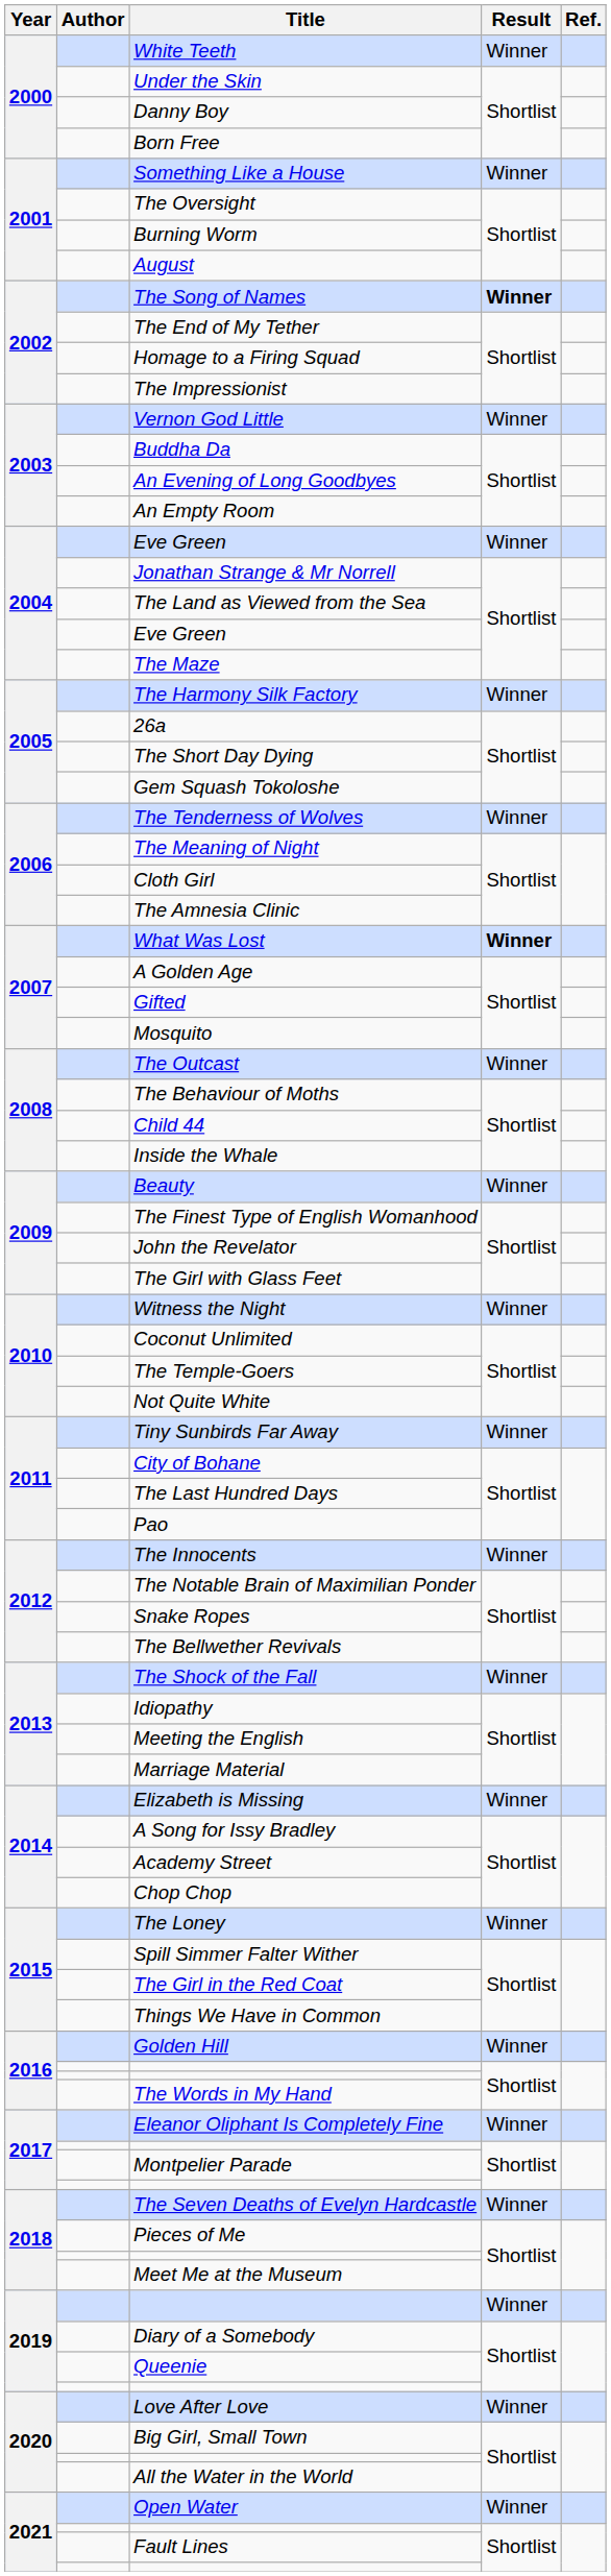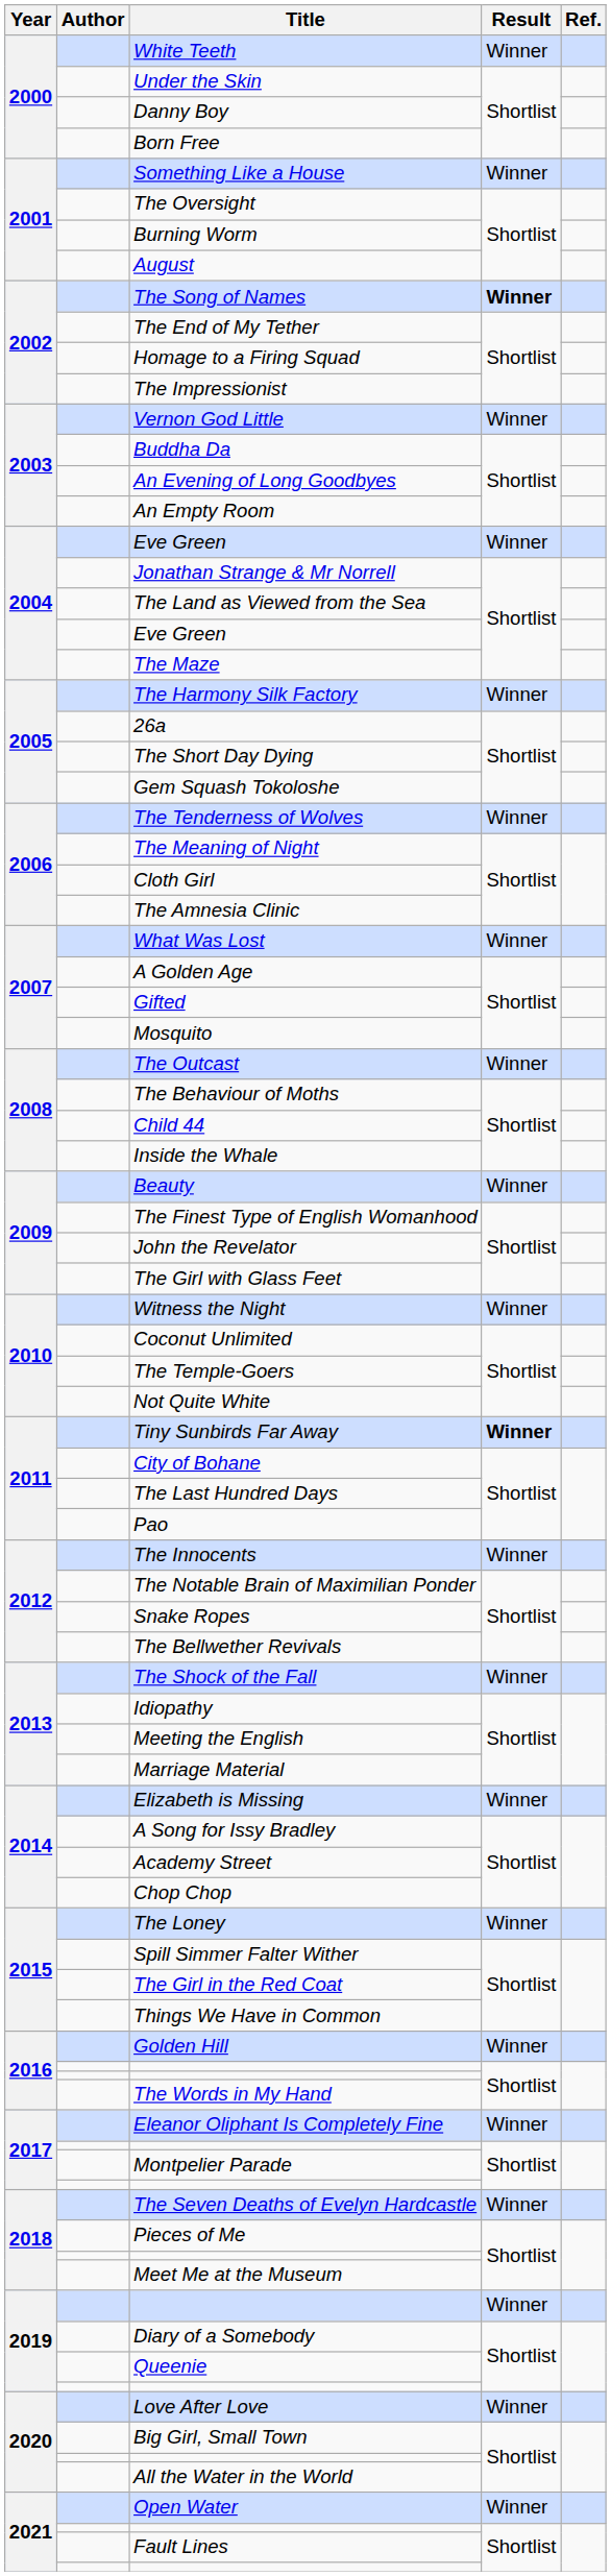What Was Lost | Result: bold -> normal
Tiny Sunbirds Far Away | Result: normal -> bold
